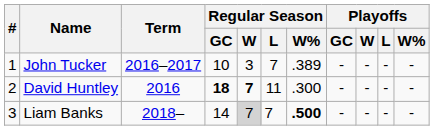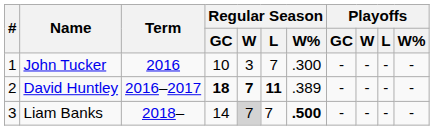John Tucker | Term: 2016–2017 -> 2016
John Tucker | Regular Season / W%: .389 -> .300
David Huntley | Term: 2016 -> 2016–2017
David Huntley | Regular Season / L: normal -> bold
David Huntley | Regular Season / W%: .300 -> .389
